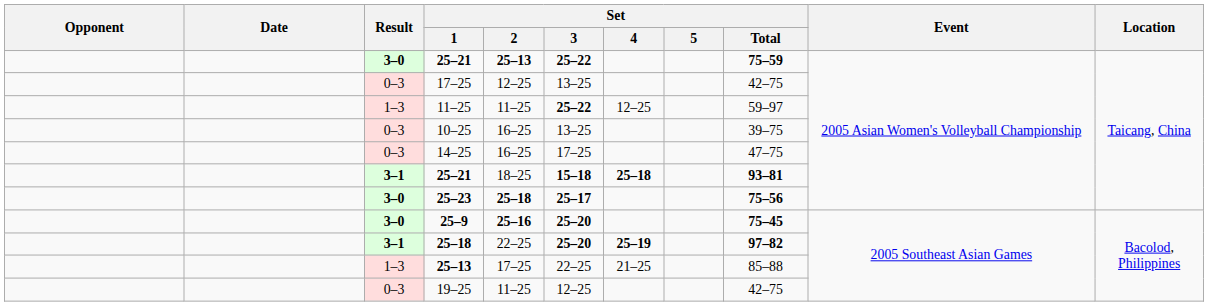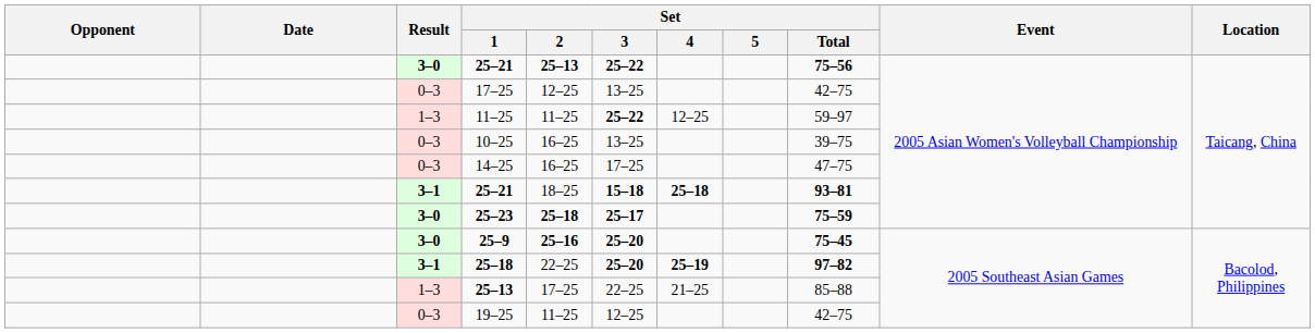3–0 / 25–21 | Set / Total: 75–59 -> 75–56
25–23 | Set / Total: 75–56 -> 75–59
